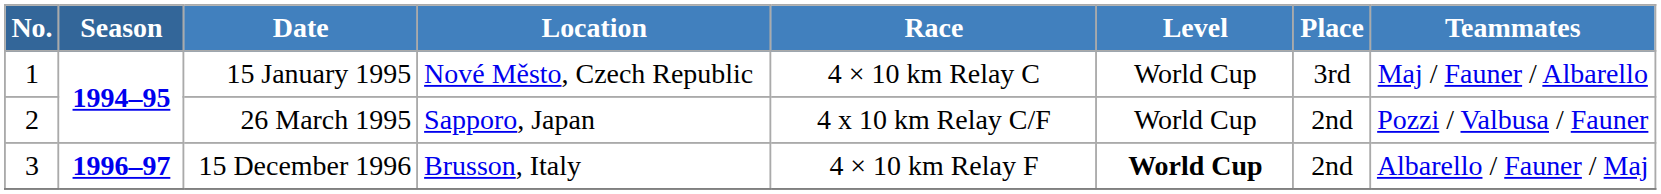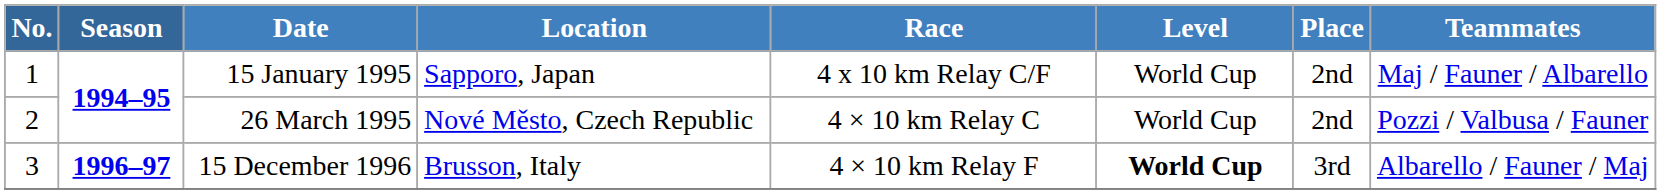15 January 1995 | Location: Nové Město, Czech Republic -> Sapporo, Japan
15 January 1995 | Race: 4 × 10 km Relay C -> 4 x 10 km Relay C/F
15 January 1995 | Place: 3rd -> 2nd
26 March 1995 | Location: Sapporo, Japan -> Nové Město, Czech Republic
26 March 1995 | Race: 4 x 10 km Relay C/F -> 4 × 10 km Relay C
15 December 1996 | Place: 2nd -> 3rd
